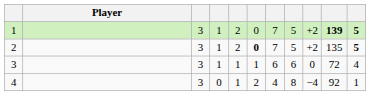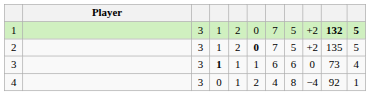row 2 | column 10: 139 -> 132
row 3 | column 11: bold -> normal
row 4 | column 4: normal -> bold
row 4 | column 10: 72 -> 73
